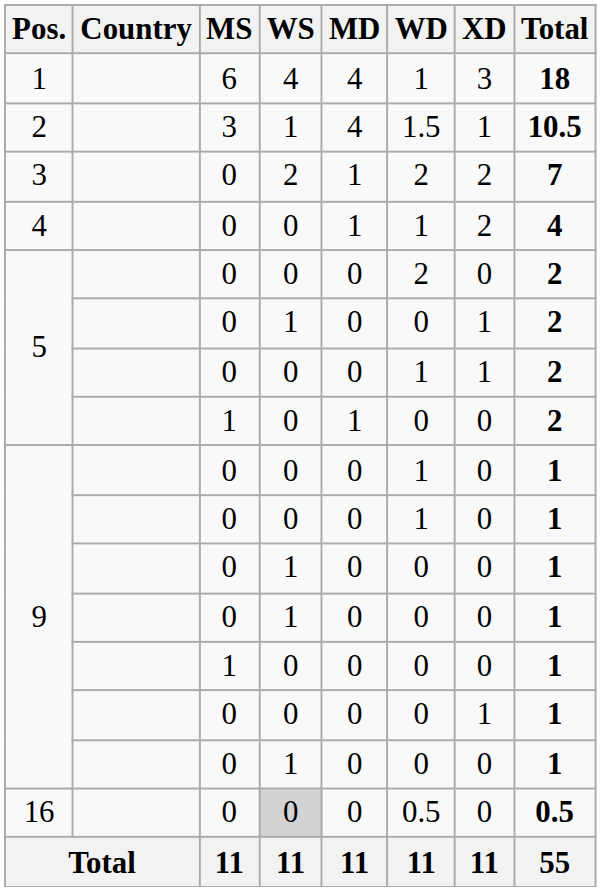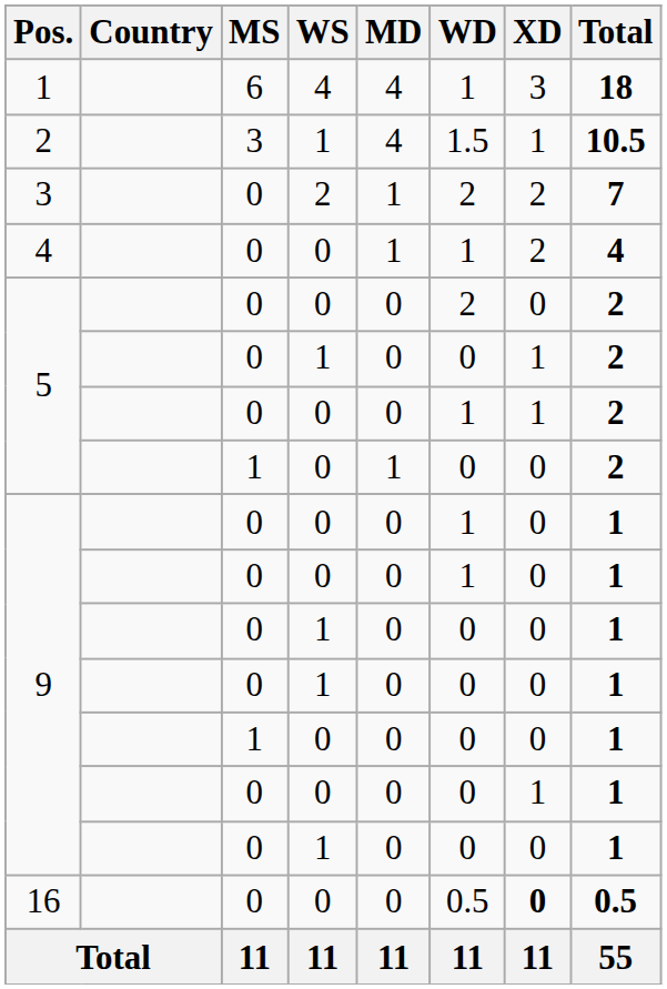16 | WS: lightgrey background -> no background
16 | XD: normal -> bold
